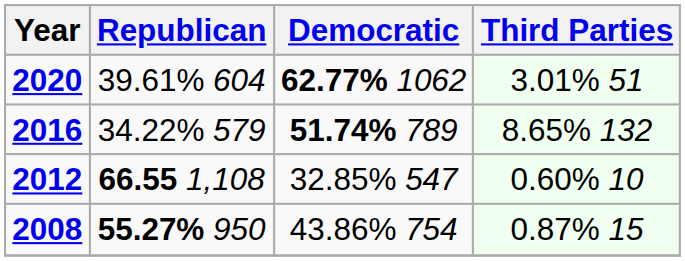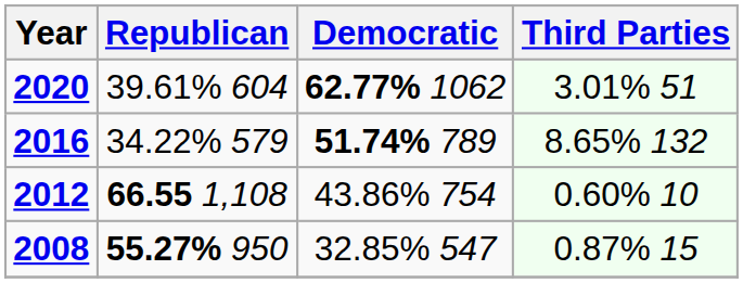2012 | Democratic: 32.85% 547 -> 43.86% 754
2008 | Democratic: 43.86% 754 -> 32.85% 547
